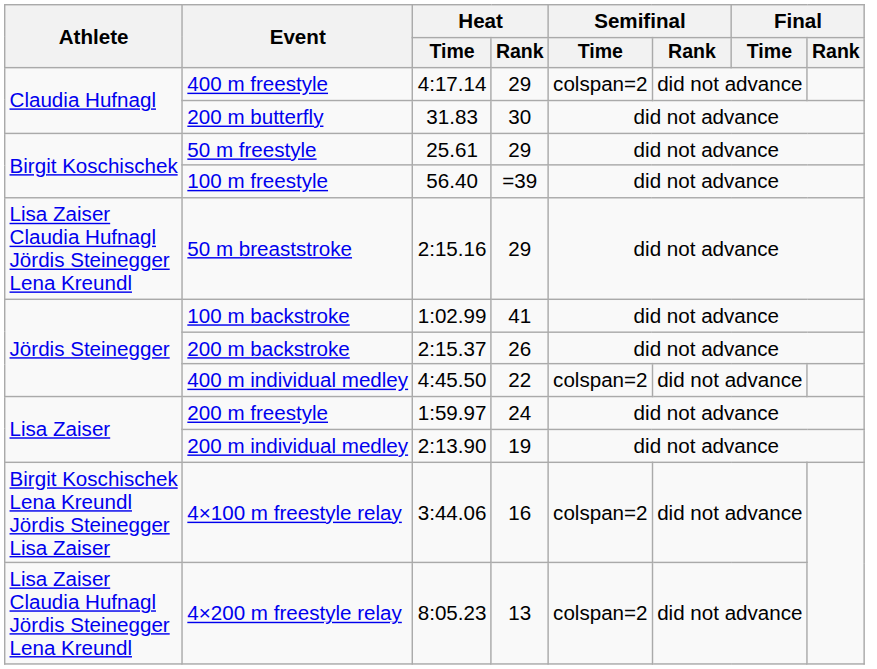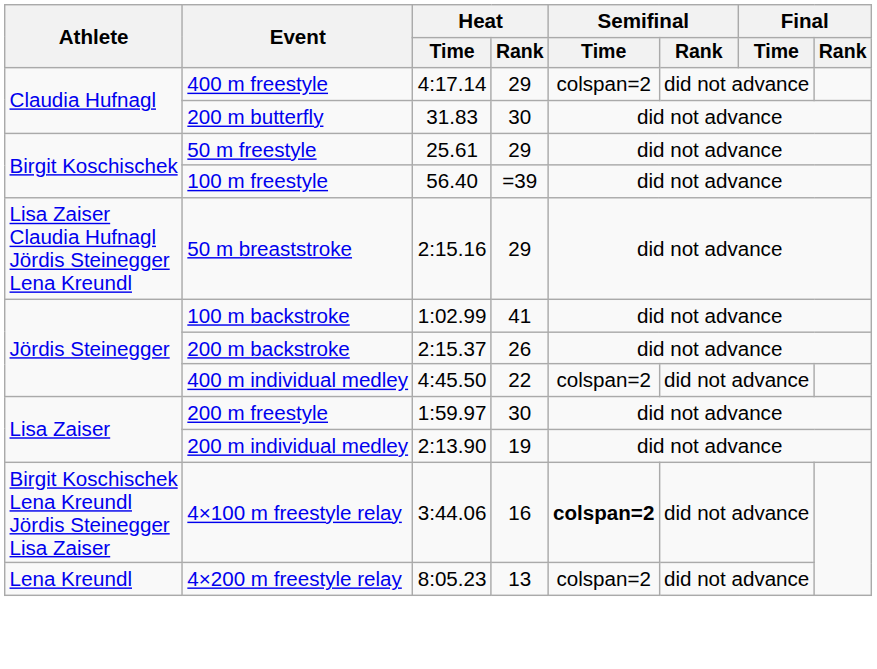200 m freestyle | Heat / Rank: 24 -> 30
4×100 m freestyle relay | Semifinal / Time: normal -> bold
4×200 m freestyle relay | Athlete: Lisa Zaiser Claudia Hufnagl Jördis Steinegger Lena Kreundl -> Lena Kreundl
